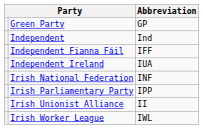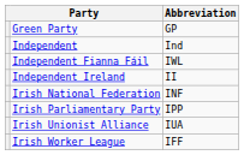Independent Fianna Fáil | Abbreviation: IFF -> IWL
Independent Ireland | Abbreviation: IUA -> II
Irish Unionist Alliance | Abbreviation: II -> IUA
Irish Worker League | Abbreviation: IWL -> IFF
